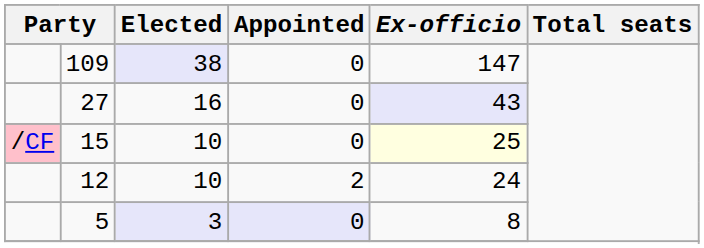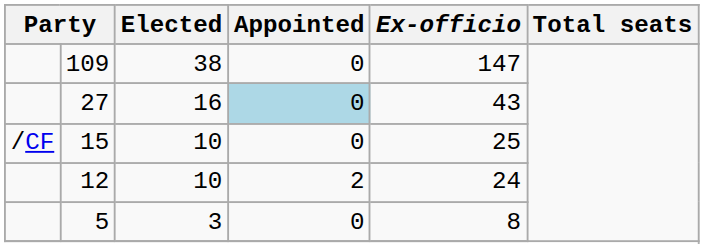109 | Elected: lavender background -> no background
27 | Appointed: no background -> lightblue background
27 | Ex-officio: lavender background -> no background
15 | column 1: pink background -> no background
15 | Ex-officio: lightyellow background -> no background
5 | Elected: lavender background -> no background
5 | Appointed: lavender background -> no background
